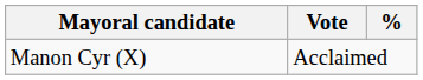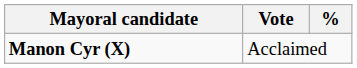Manon Cyr (X) | Mayoral candidate: normal -> bold
